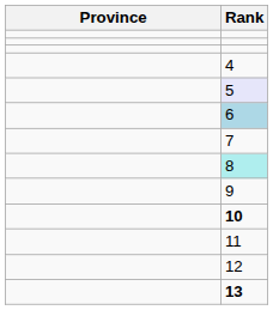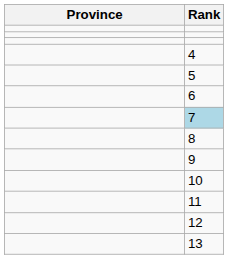row 6 | Rank: lavender background -> no background
row 7 | Rank: lightblue background -> no background
row 8 | Rank: no background -> lightblue background
row 9 | Rank: paleturquoise background -> no background
row 11 | Rank: bold -> normal
row 14 | Rank: bold -> normal
